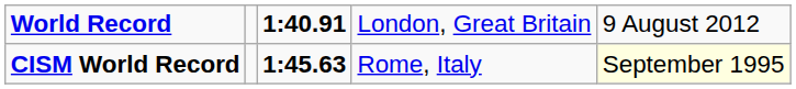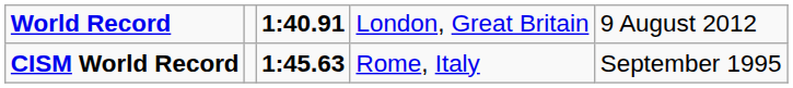CISM World Record | column 5: lightyellow background -> no background
